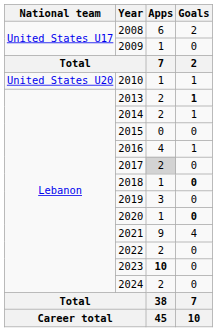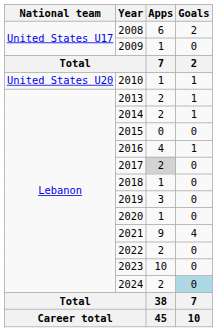2013 | Goals: bold -> normal
2018 | Goals: bold -> normal
2020 | Goals: bold -> normal
2023 | Apps: bold -> normal
2024 | Goals: no background -> lightblue background
